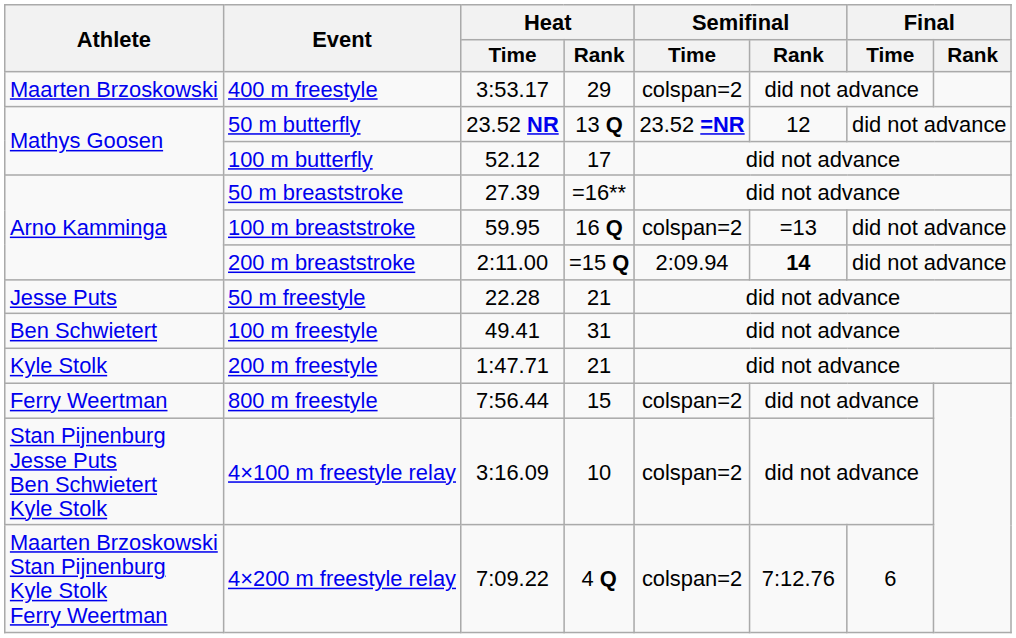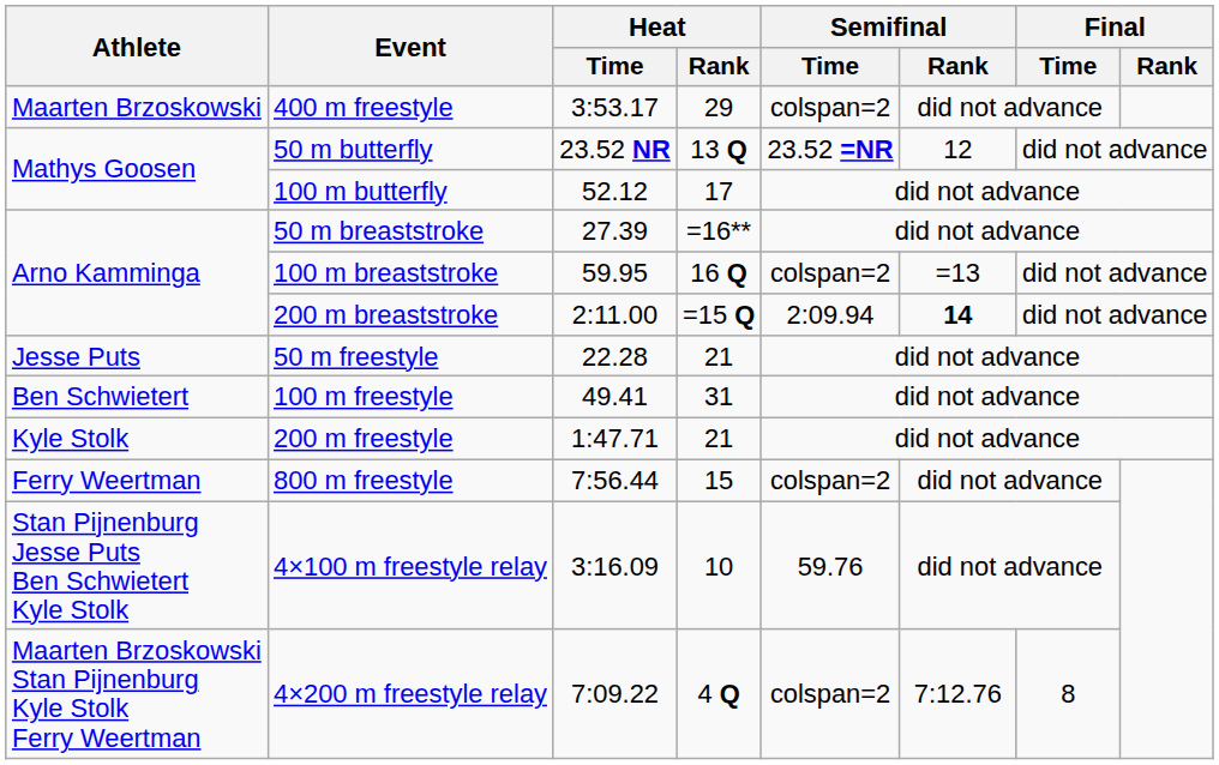4×100 m freestyle relay | Semifinal / Time: colspan=2 -> 59.76
4×200 m freestyle relay | Final / Time: 6 -> 8
